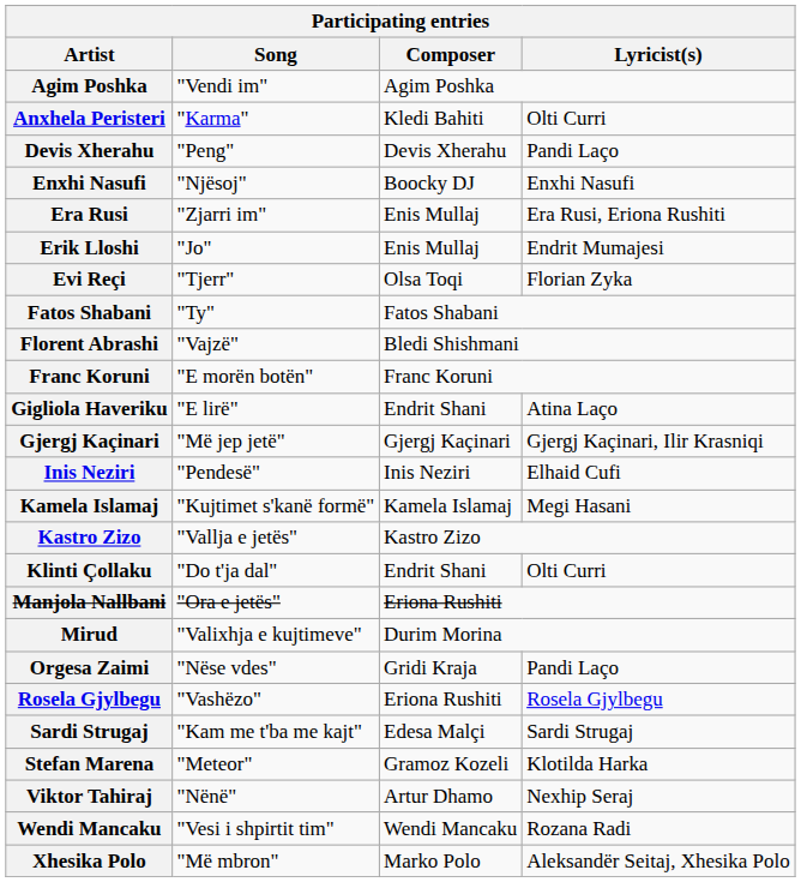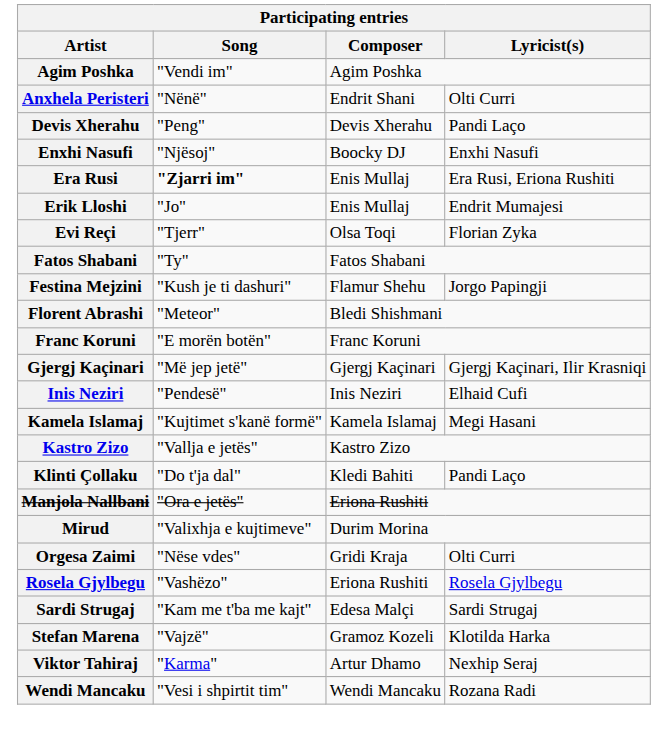Anxhela Peristeri | Song: "Karma" -> "Nënë"
Anxhela Peristeri | Composer: Kledi Bahiti -> Endrit Shani
Era Rusi | Song: normal -> bold
+ row: Festina Mejzini | "Kush je ti dashuri" | Flamur Shehu | Jorgo Papingji
Florent Abrashi | Song: "Vajzë" -> "Meteor"
- row: Gigliola Haveriku | "E lirë" | Endrit Shani | Atina Laço
Klinti Çollaku | Composer: Endrit Shani -> Kledi Bahiti
Klinti Çollaku | Lyricist(s): Olti Curri -> Pandi Laço
Orgesa Zaimi | Lyricist(s): Pandi Laço -> Olti Curri
Stefan Marena | Song: "Meteor" -> "Vajzë"
Viktor Tahiraj | Song: "Nënë" -> "Karma"
- row: Xhesika Polo | "Më mbron" | Marko Polo | Aleksandër Seitaj, Xhesika Polo
